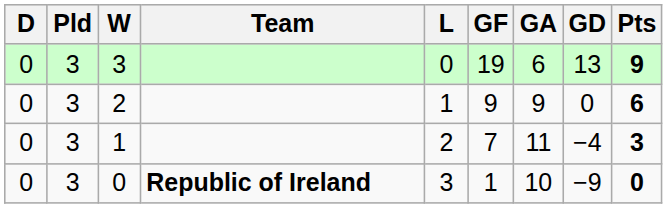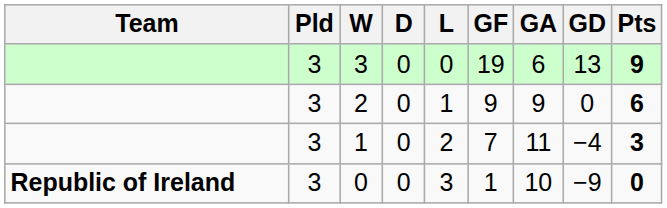columns swapped: Team <-> D
